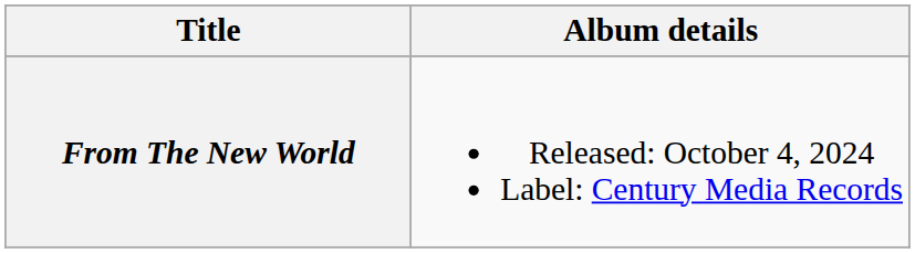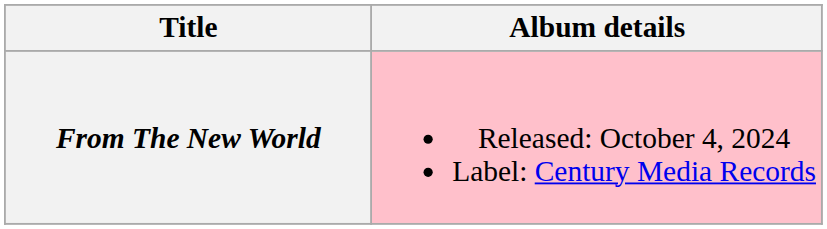From The New World | Album details: no background -> pink background
